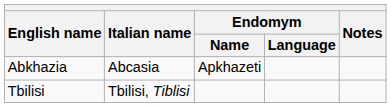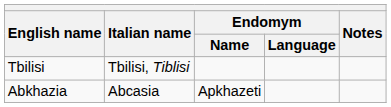rows swapped: Abkhazia <-> Tbilisi
